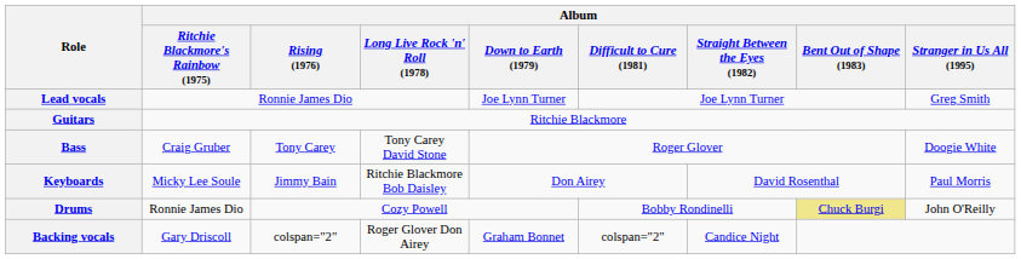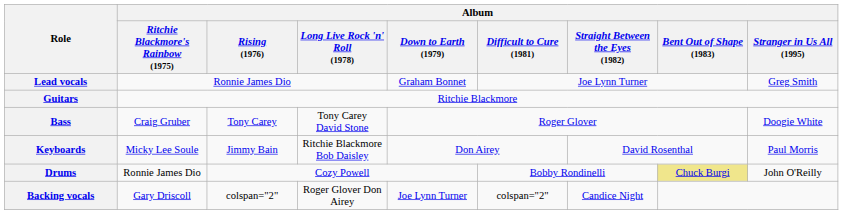Lead vocals | Album / Down to Earth (1979): Joe Lynn Turner -> Graham Bonnet
Backing vocals | Album / Down to Earth (1979): Graham Bonnet -> Joe Lynn Turner
